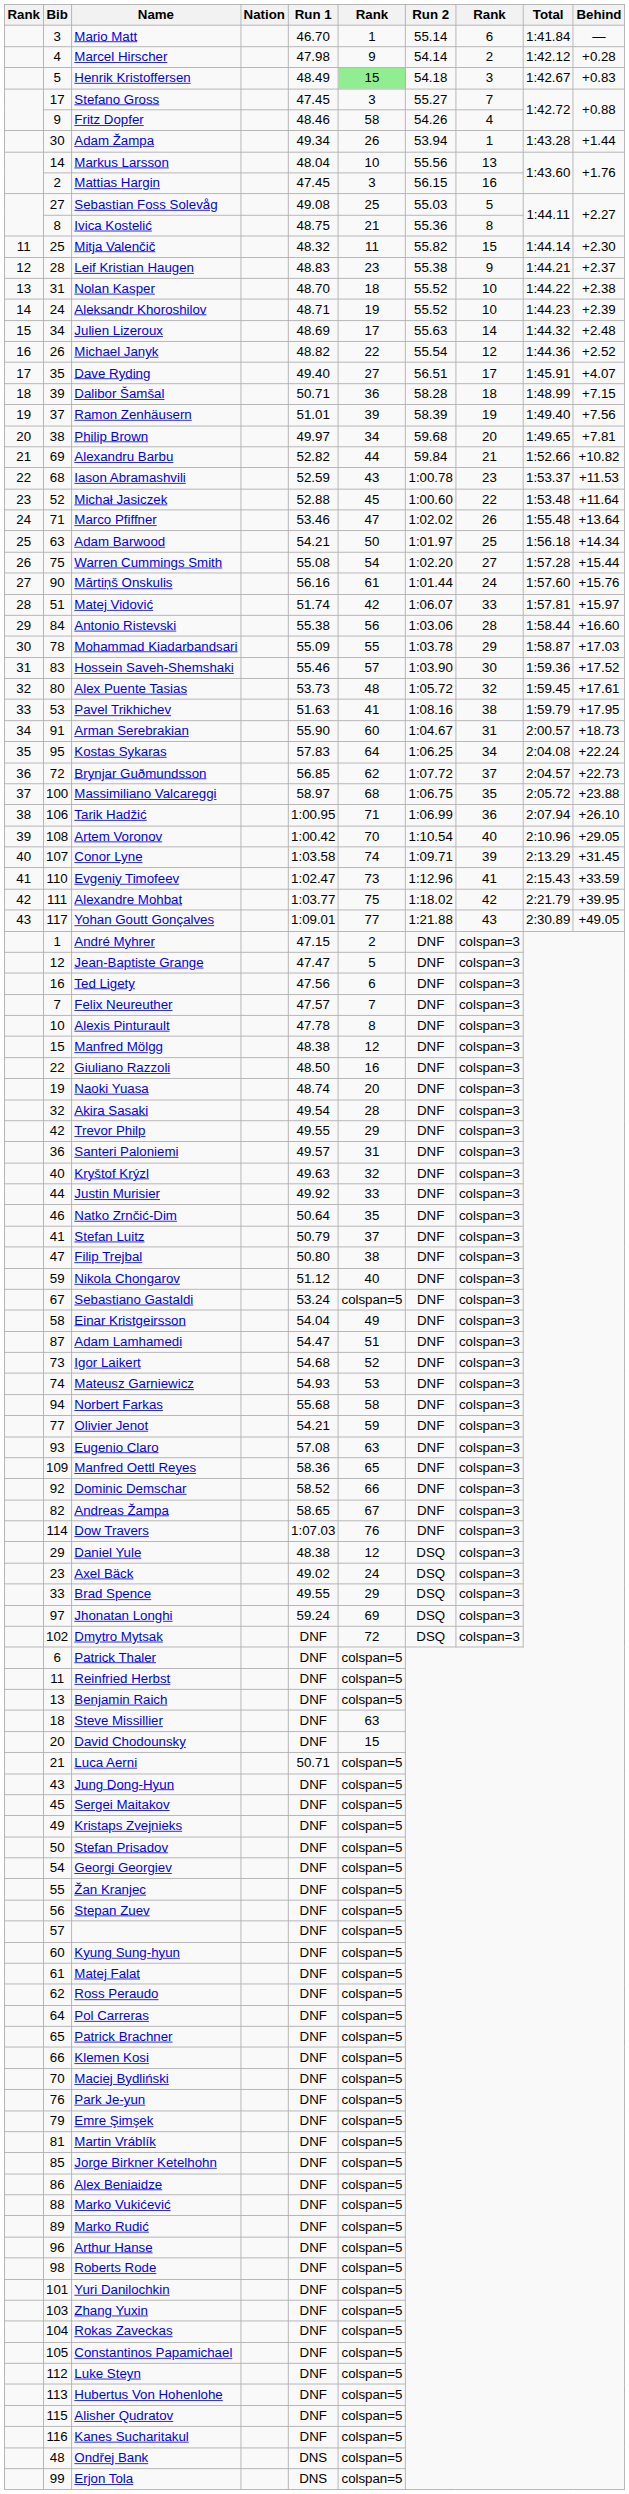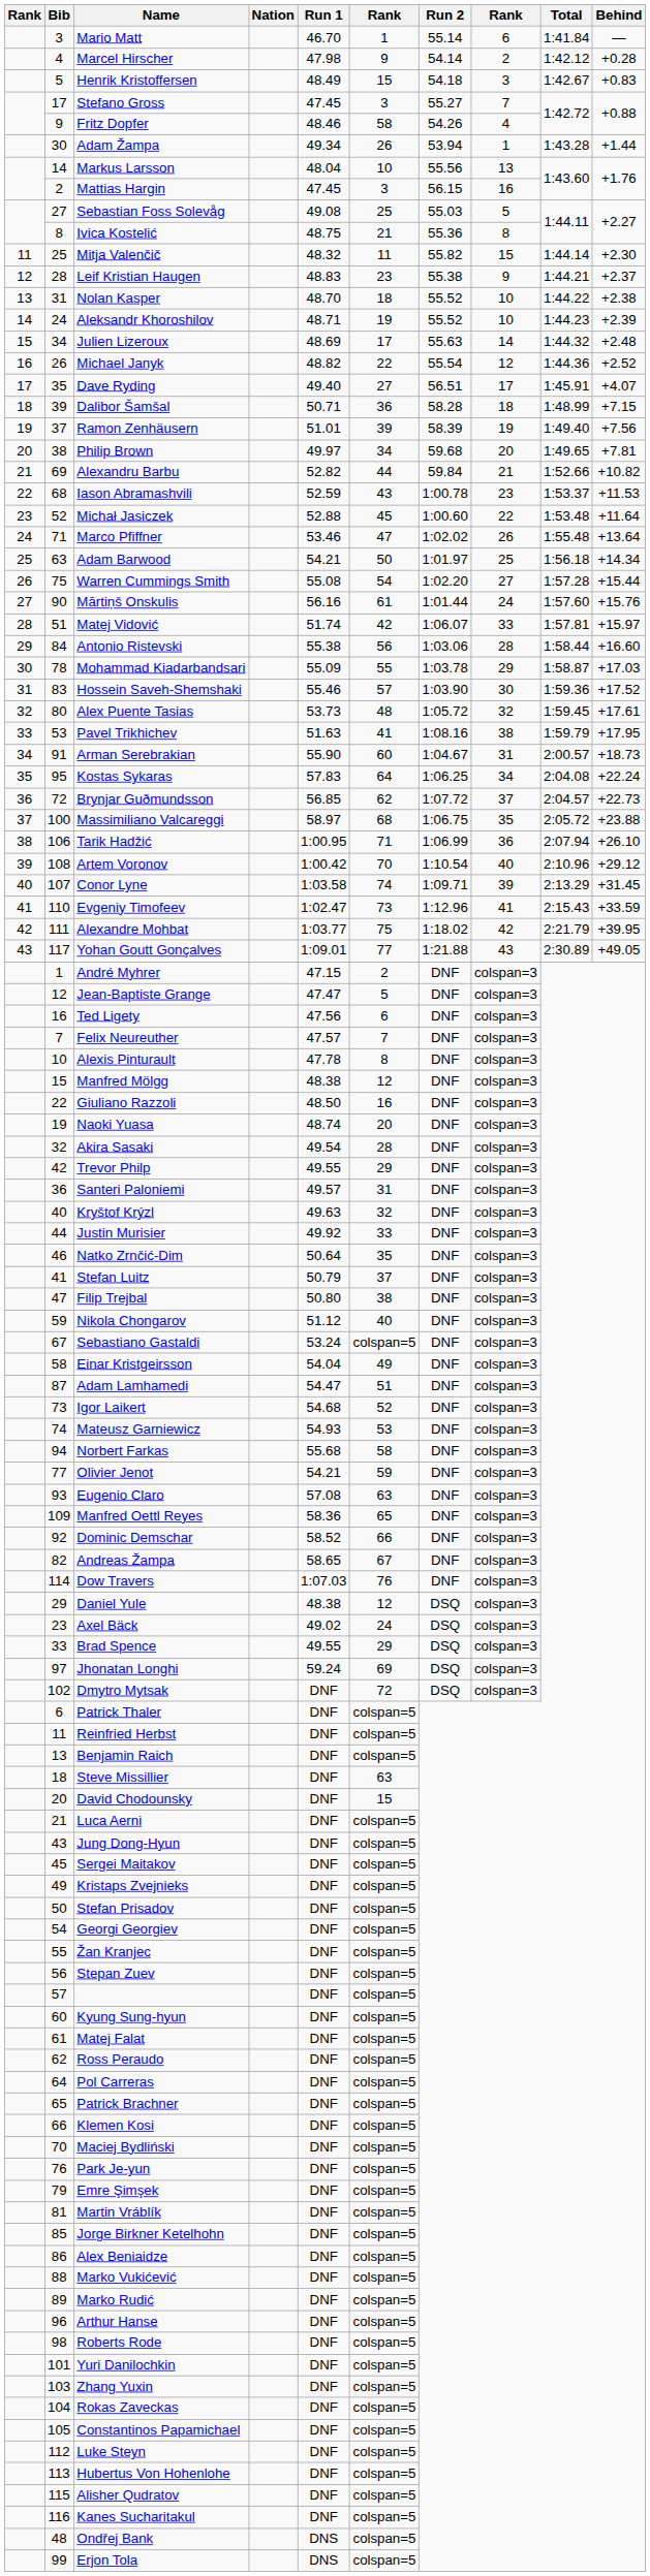Henrik Kristoffersen | column 6: lightgreen background -> no background
Artem Voronov | Behind: +29.05 -> +29.12
Luca Aerni | Run 1: 50.71 -> DNF
